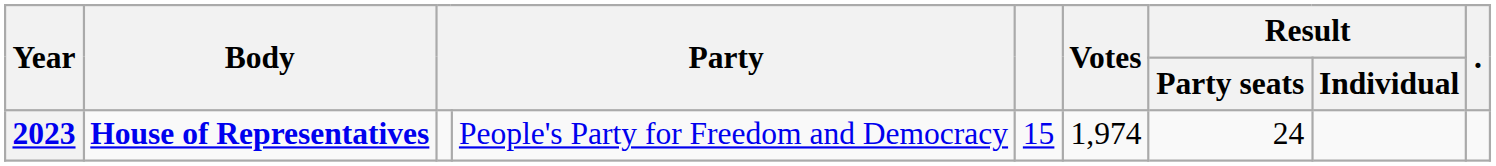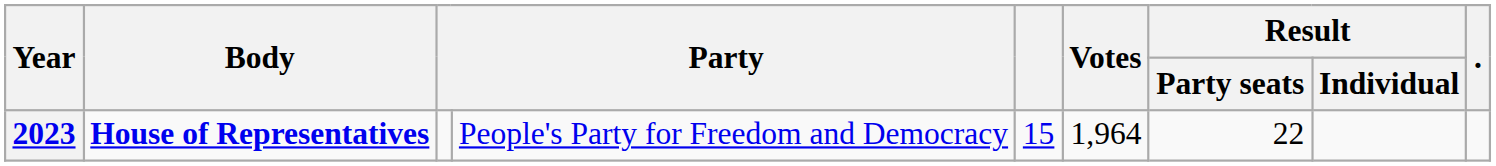2023 | Votes: 1,974 -> 1,964
2023 | Result / Party seats: 24 -> 22
